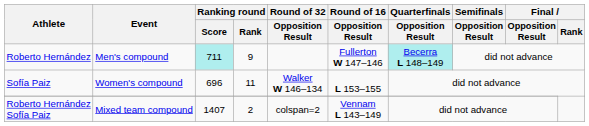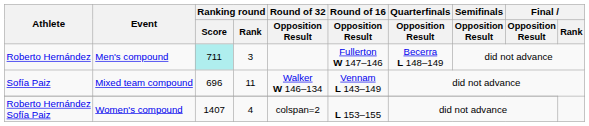Roberto Hernández | Ranking round / Rank: 9 -> 3
Roberto Hernández | Quarterfinals / Opposition Result: paleturquoise background -> no background
Sofía Paiz | Event: Women's compound -> Mixed team compound
Sofía Paiz | Round of 16 / Opposition Result: L 153–155 -> Vennam L 143–149
Roberto Hernández Sofía Paiz | Event: Mixed team compound -> Women's compound
Roberto Hernández Sofía Paiz | Ranking round / Rank: 2 -> 4
Roberto Hernández Sofía Paiz | Round of 16 / Opposition Result: Vennam L 143–149 -> L 153–155
